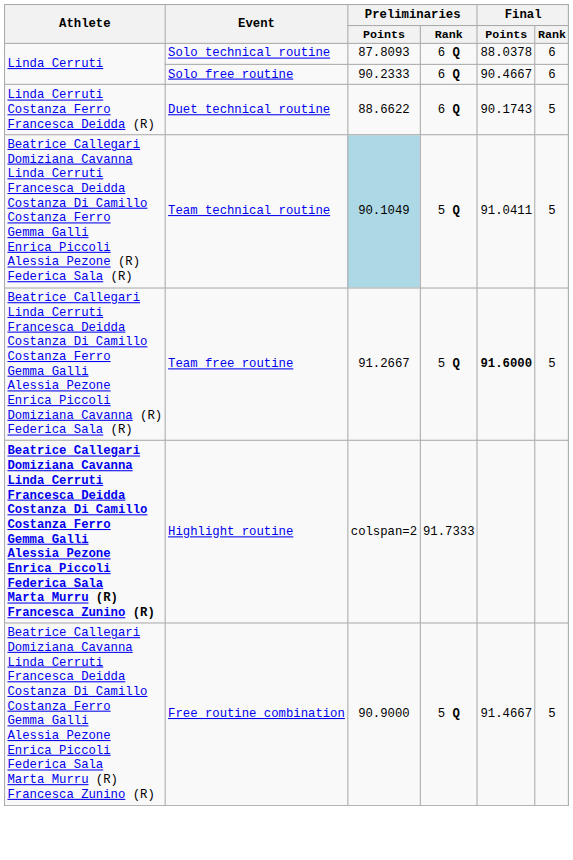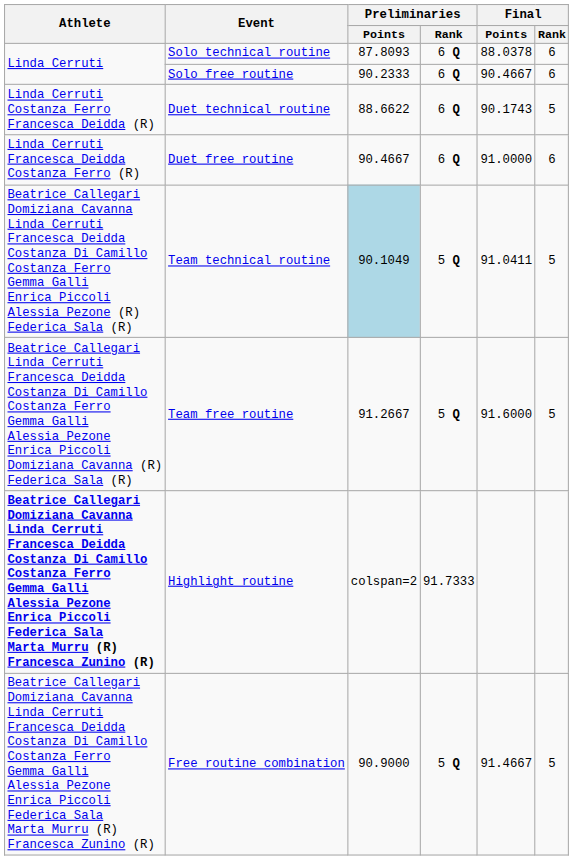+ row: Linda Cerruti Francesca Deidda Costanza Ferro (R) | Duet free routine | 90.4667 | 6 Q | 91.0000 | 6
Team free routine | Final / Points: bold -> normal
